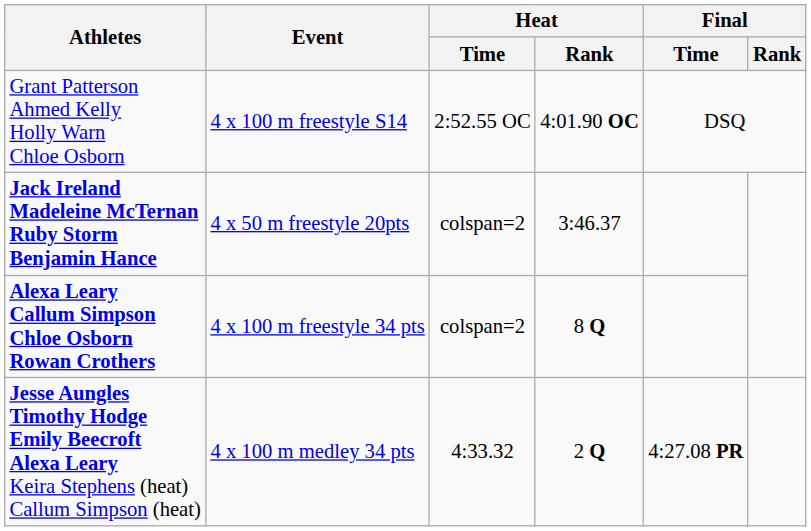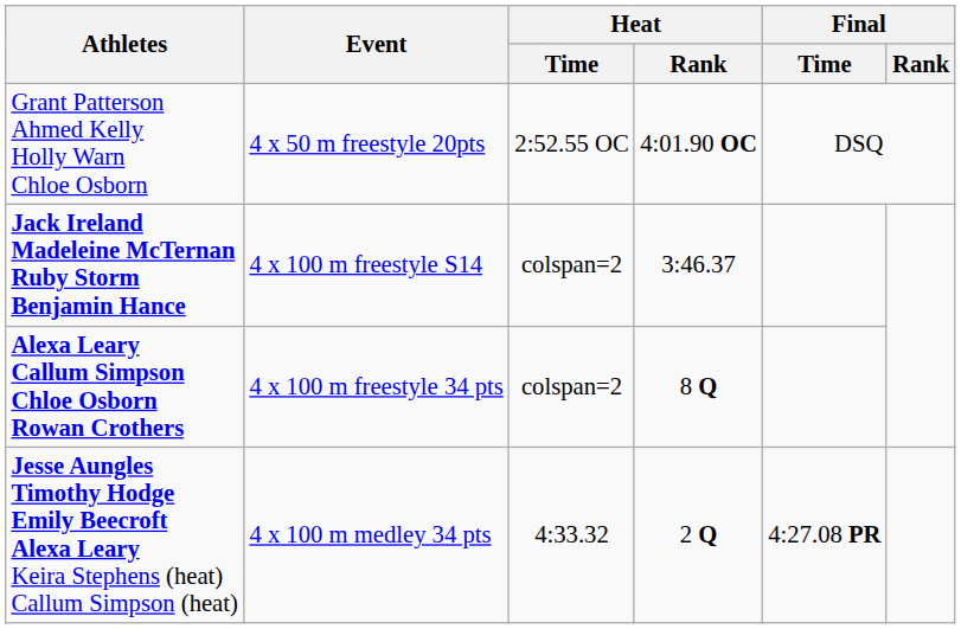Grant Patterson Ahmed Kelly Holly Warn Chloe Osborn | Event: 4 x 100 m freestyle S14 -> 4 x 50 m freestyle 20pts
Jack Ireland Madeleine McTernan Ruby Storm Benjamin Hance | Event: 4 x 50 m freestyle 20pts -> 4 x 100 m freestyle S14
